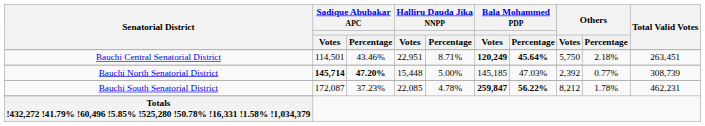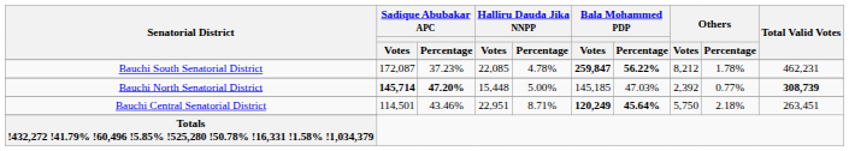rows swapped: Bauchi Central Senatorial District <-> Bauchi South Senatorial District
Bauchi North Senatorial District | Total Valid Votes: normal -> bold
